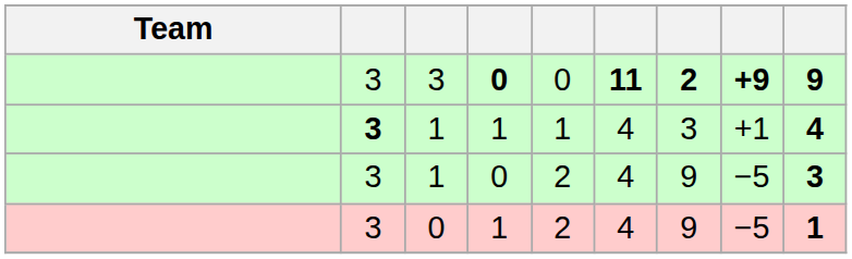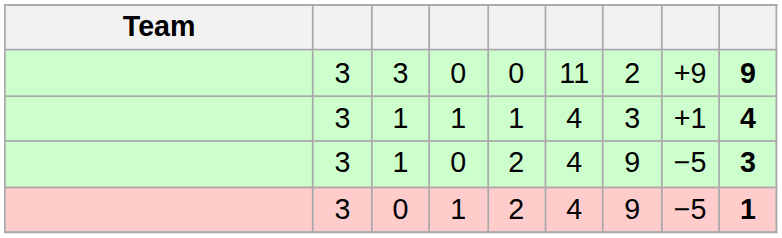row 2 | column 4: bold -> normal
row 2 | column 6: bold -> normal
row 2 | column 7: bold -> normal
row 2 | column 8: bold -> normal
row 3 | column 2: bold -> normal
